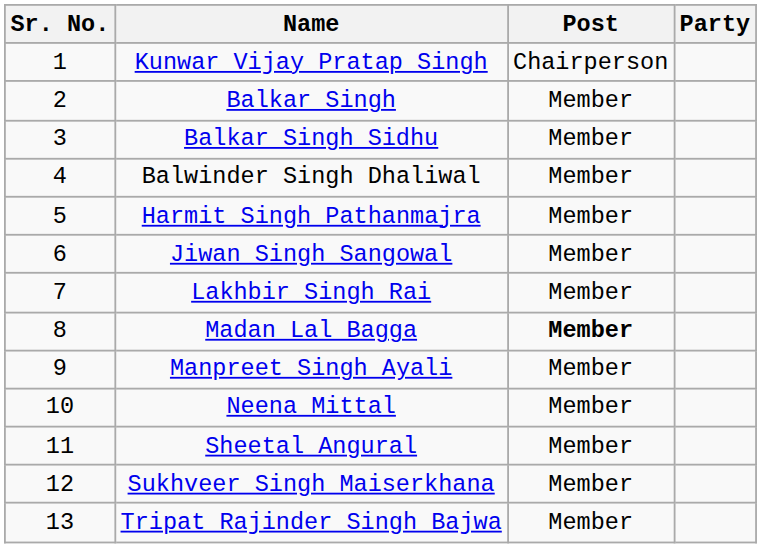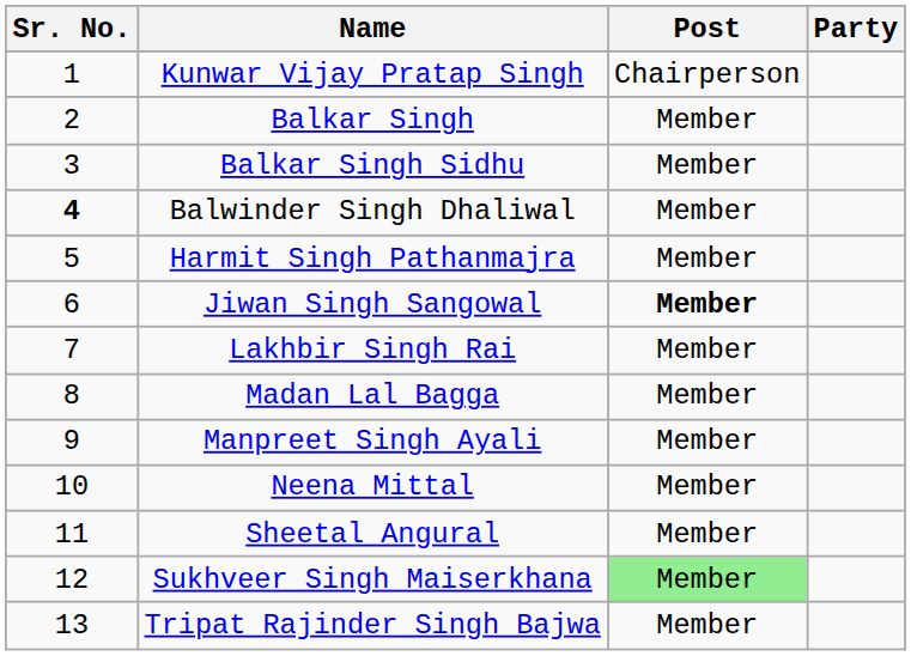Balwinder Singh Dhaliwal | Sr. No.: normal -> bold
Jiwan Singh Sangowal | Post: normal -> bold
Madan Lal Bagga | Post: bold -> normal
Sukhveer Singh Maiserkhana | Post: no background -> lightgreen background
